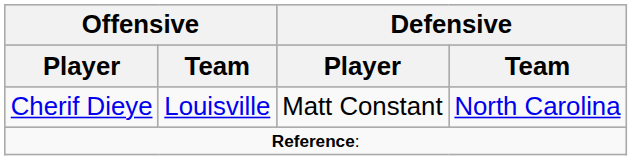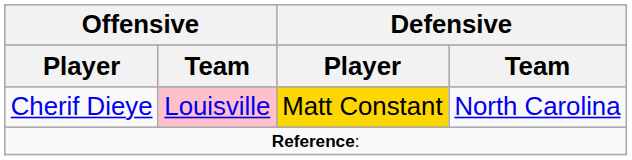Cherif Dieye | Offensive / Team: no background -> pink background
Cherif Dieye | Defensive / Player: no background -> gold background
